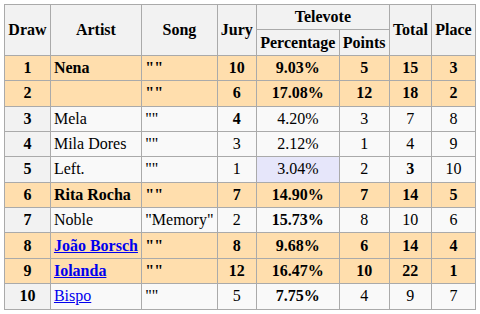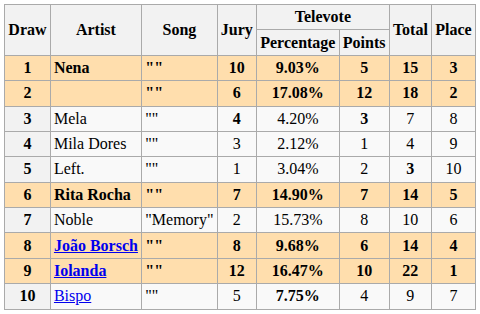Mela | Televote / Points: normal -> bold
Left. | Televote / Percentage: lavender background -> no background
Noble | Televote / Percentage: bold -> normal
